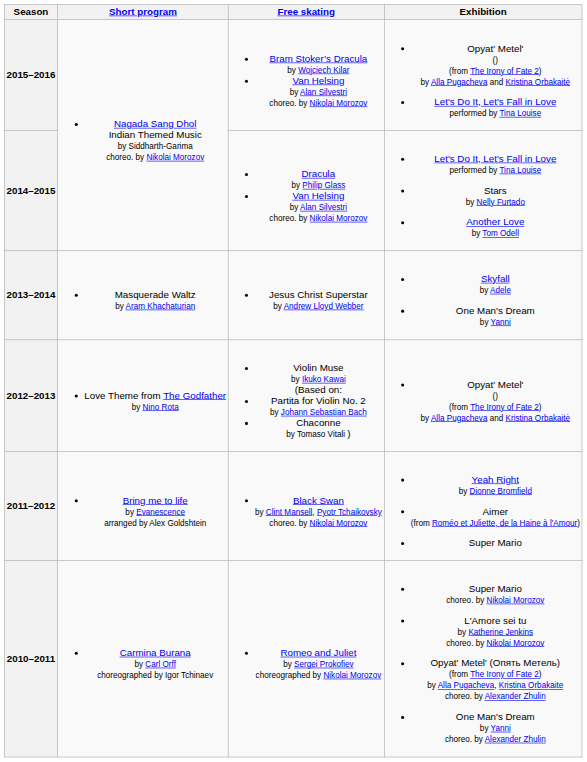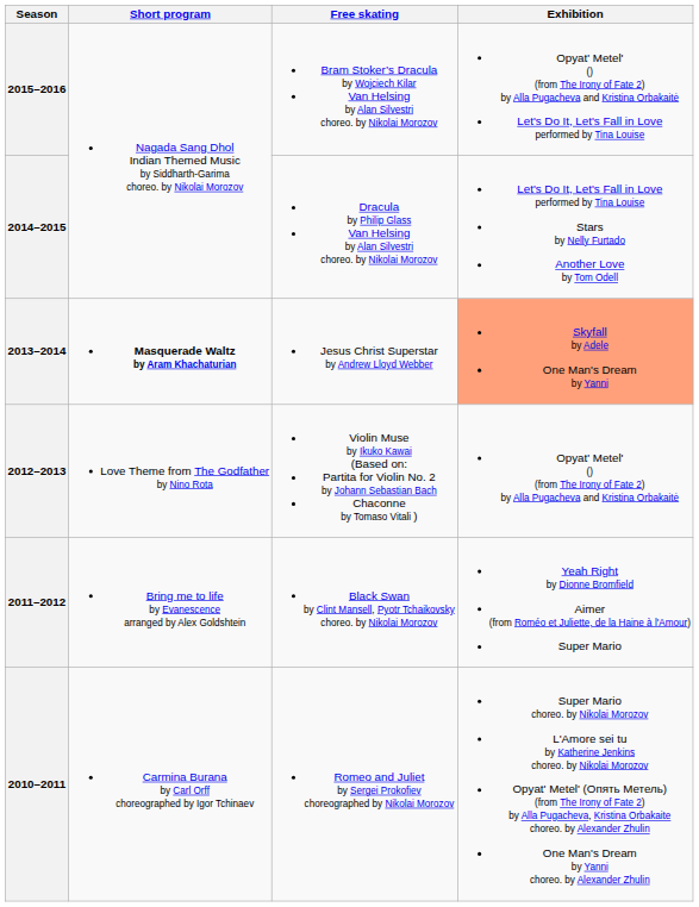2013–2014 | Short program: normal -> bold
2013–2014 | Exhibition: no background -> lightsalmon background
